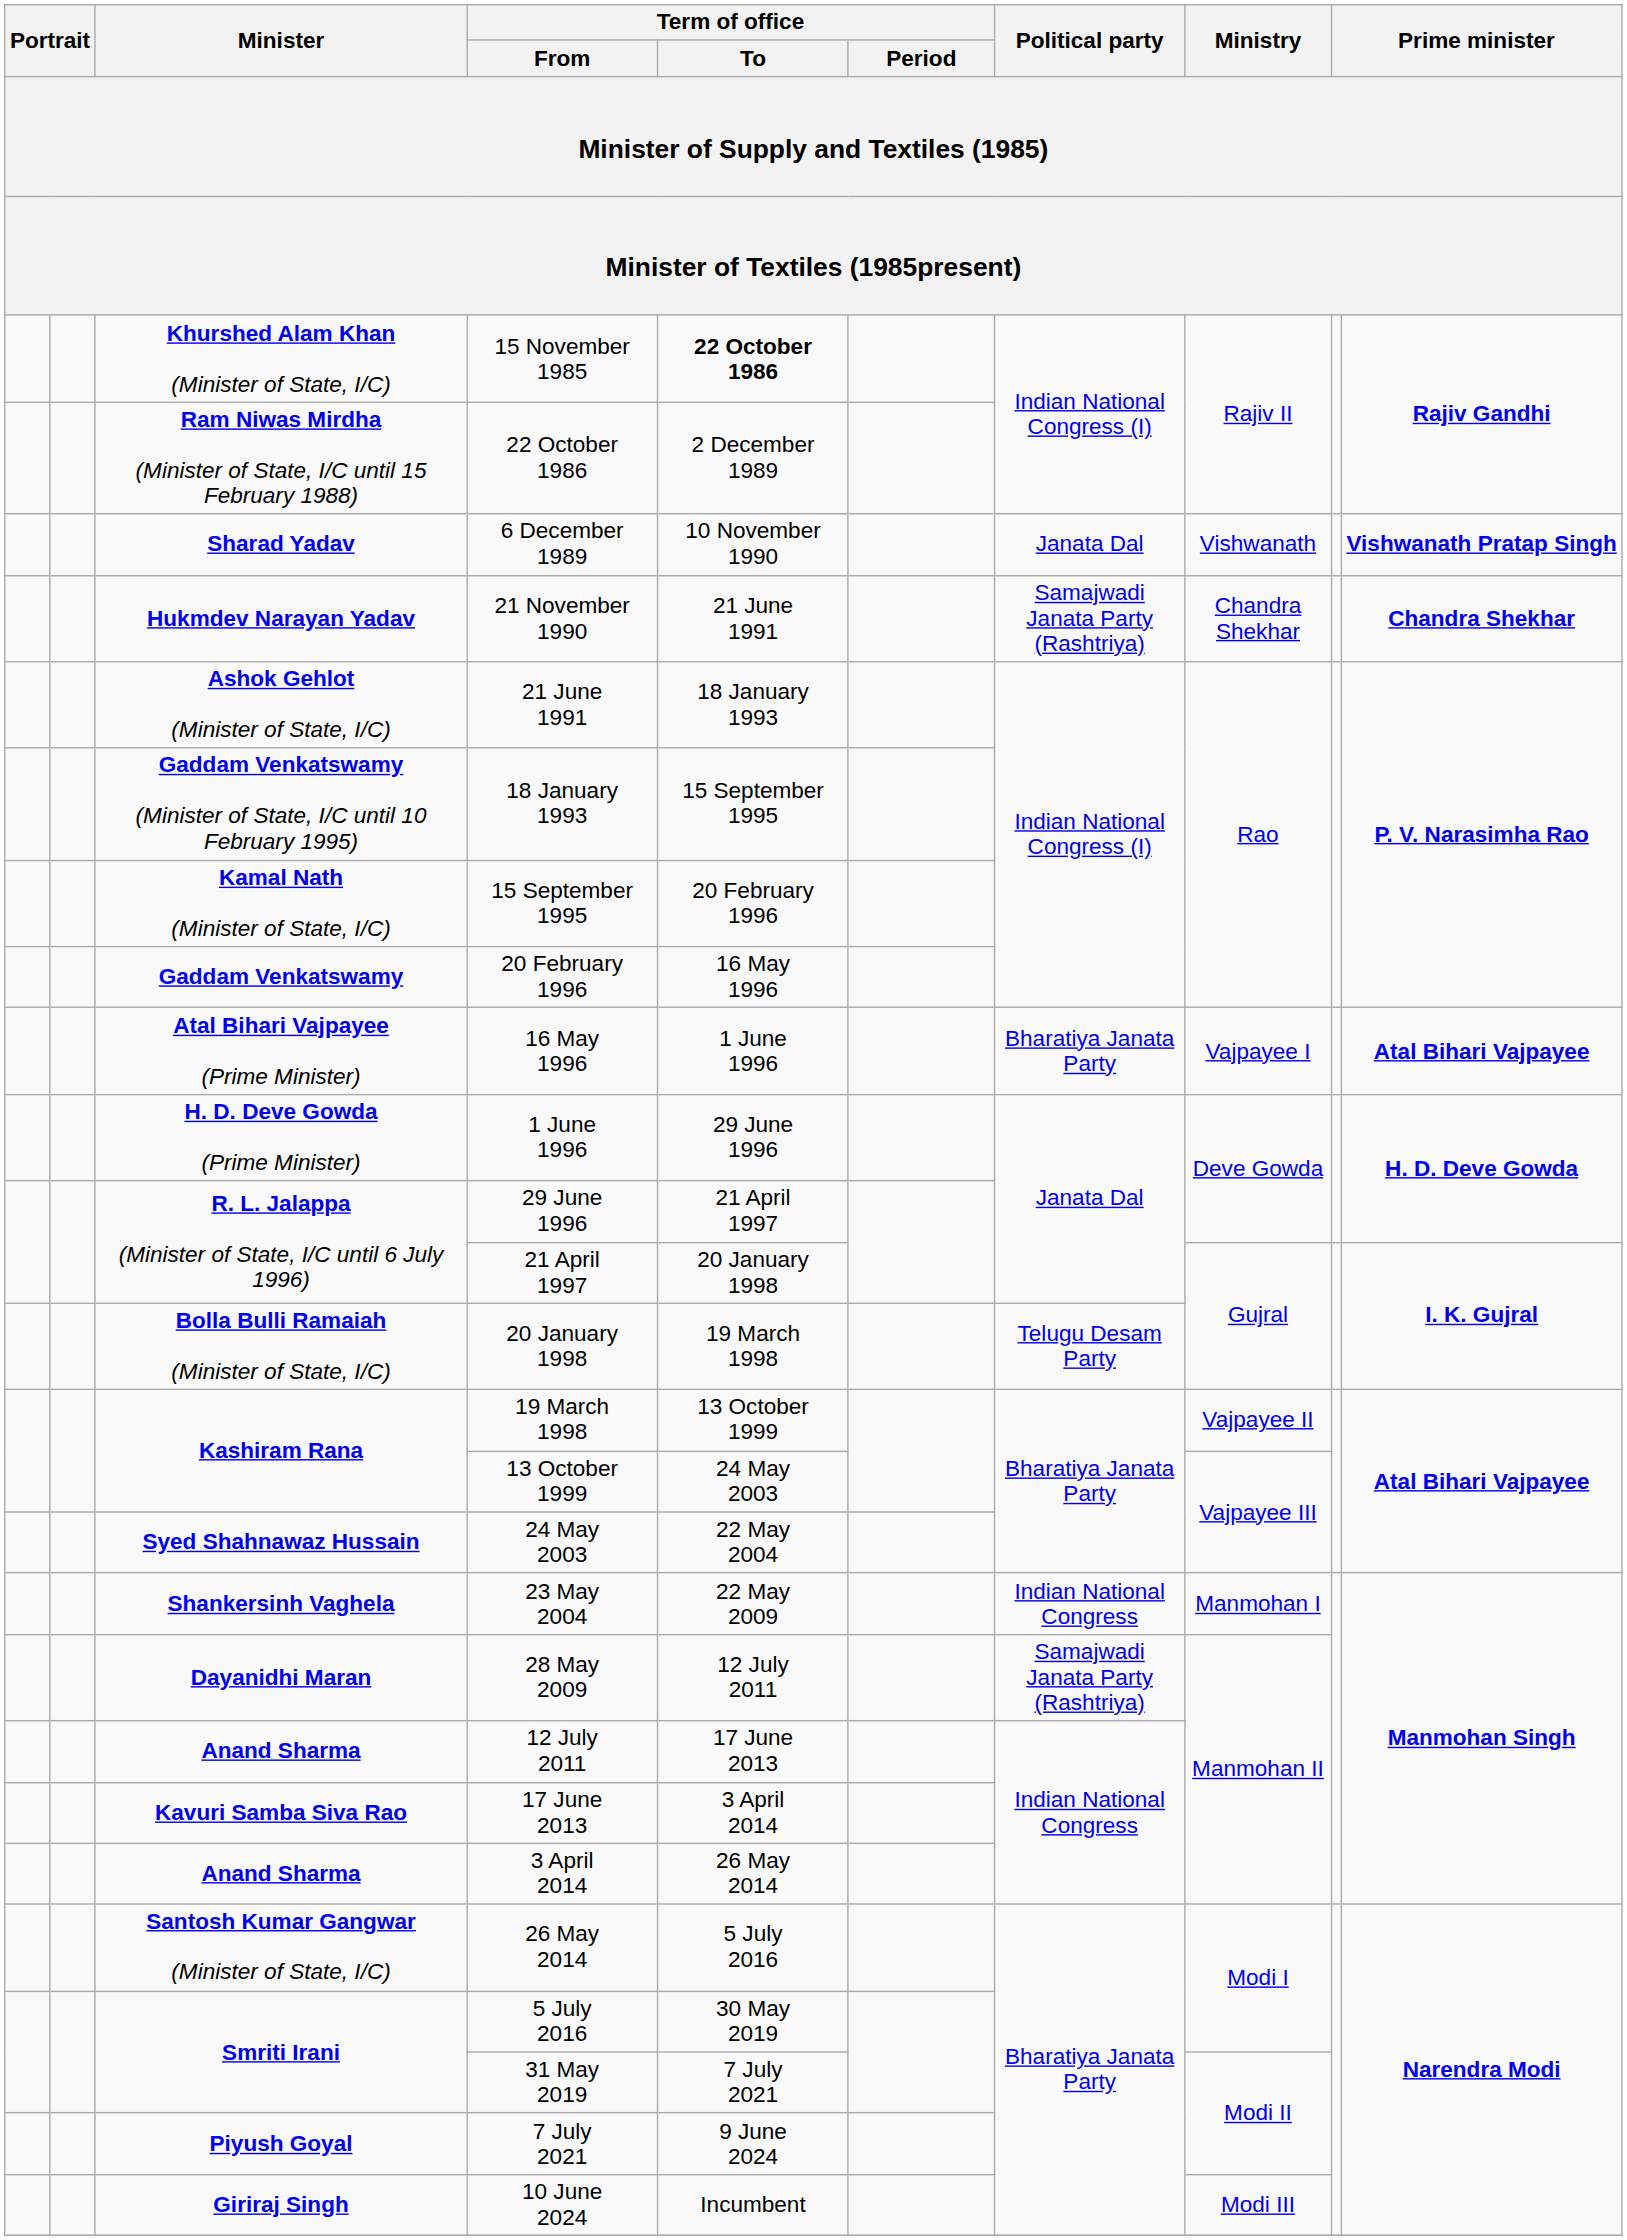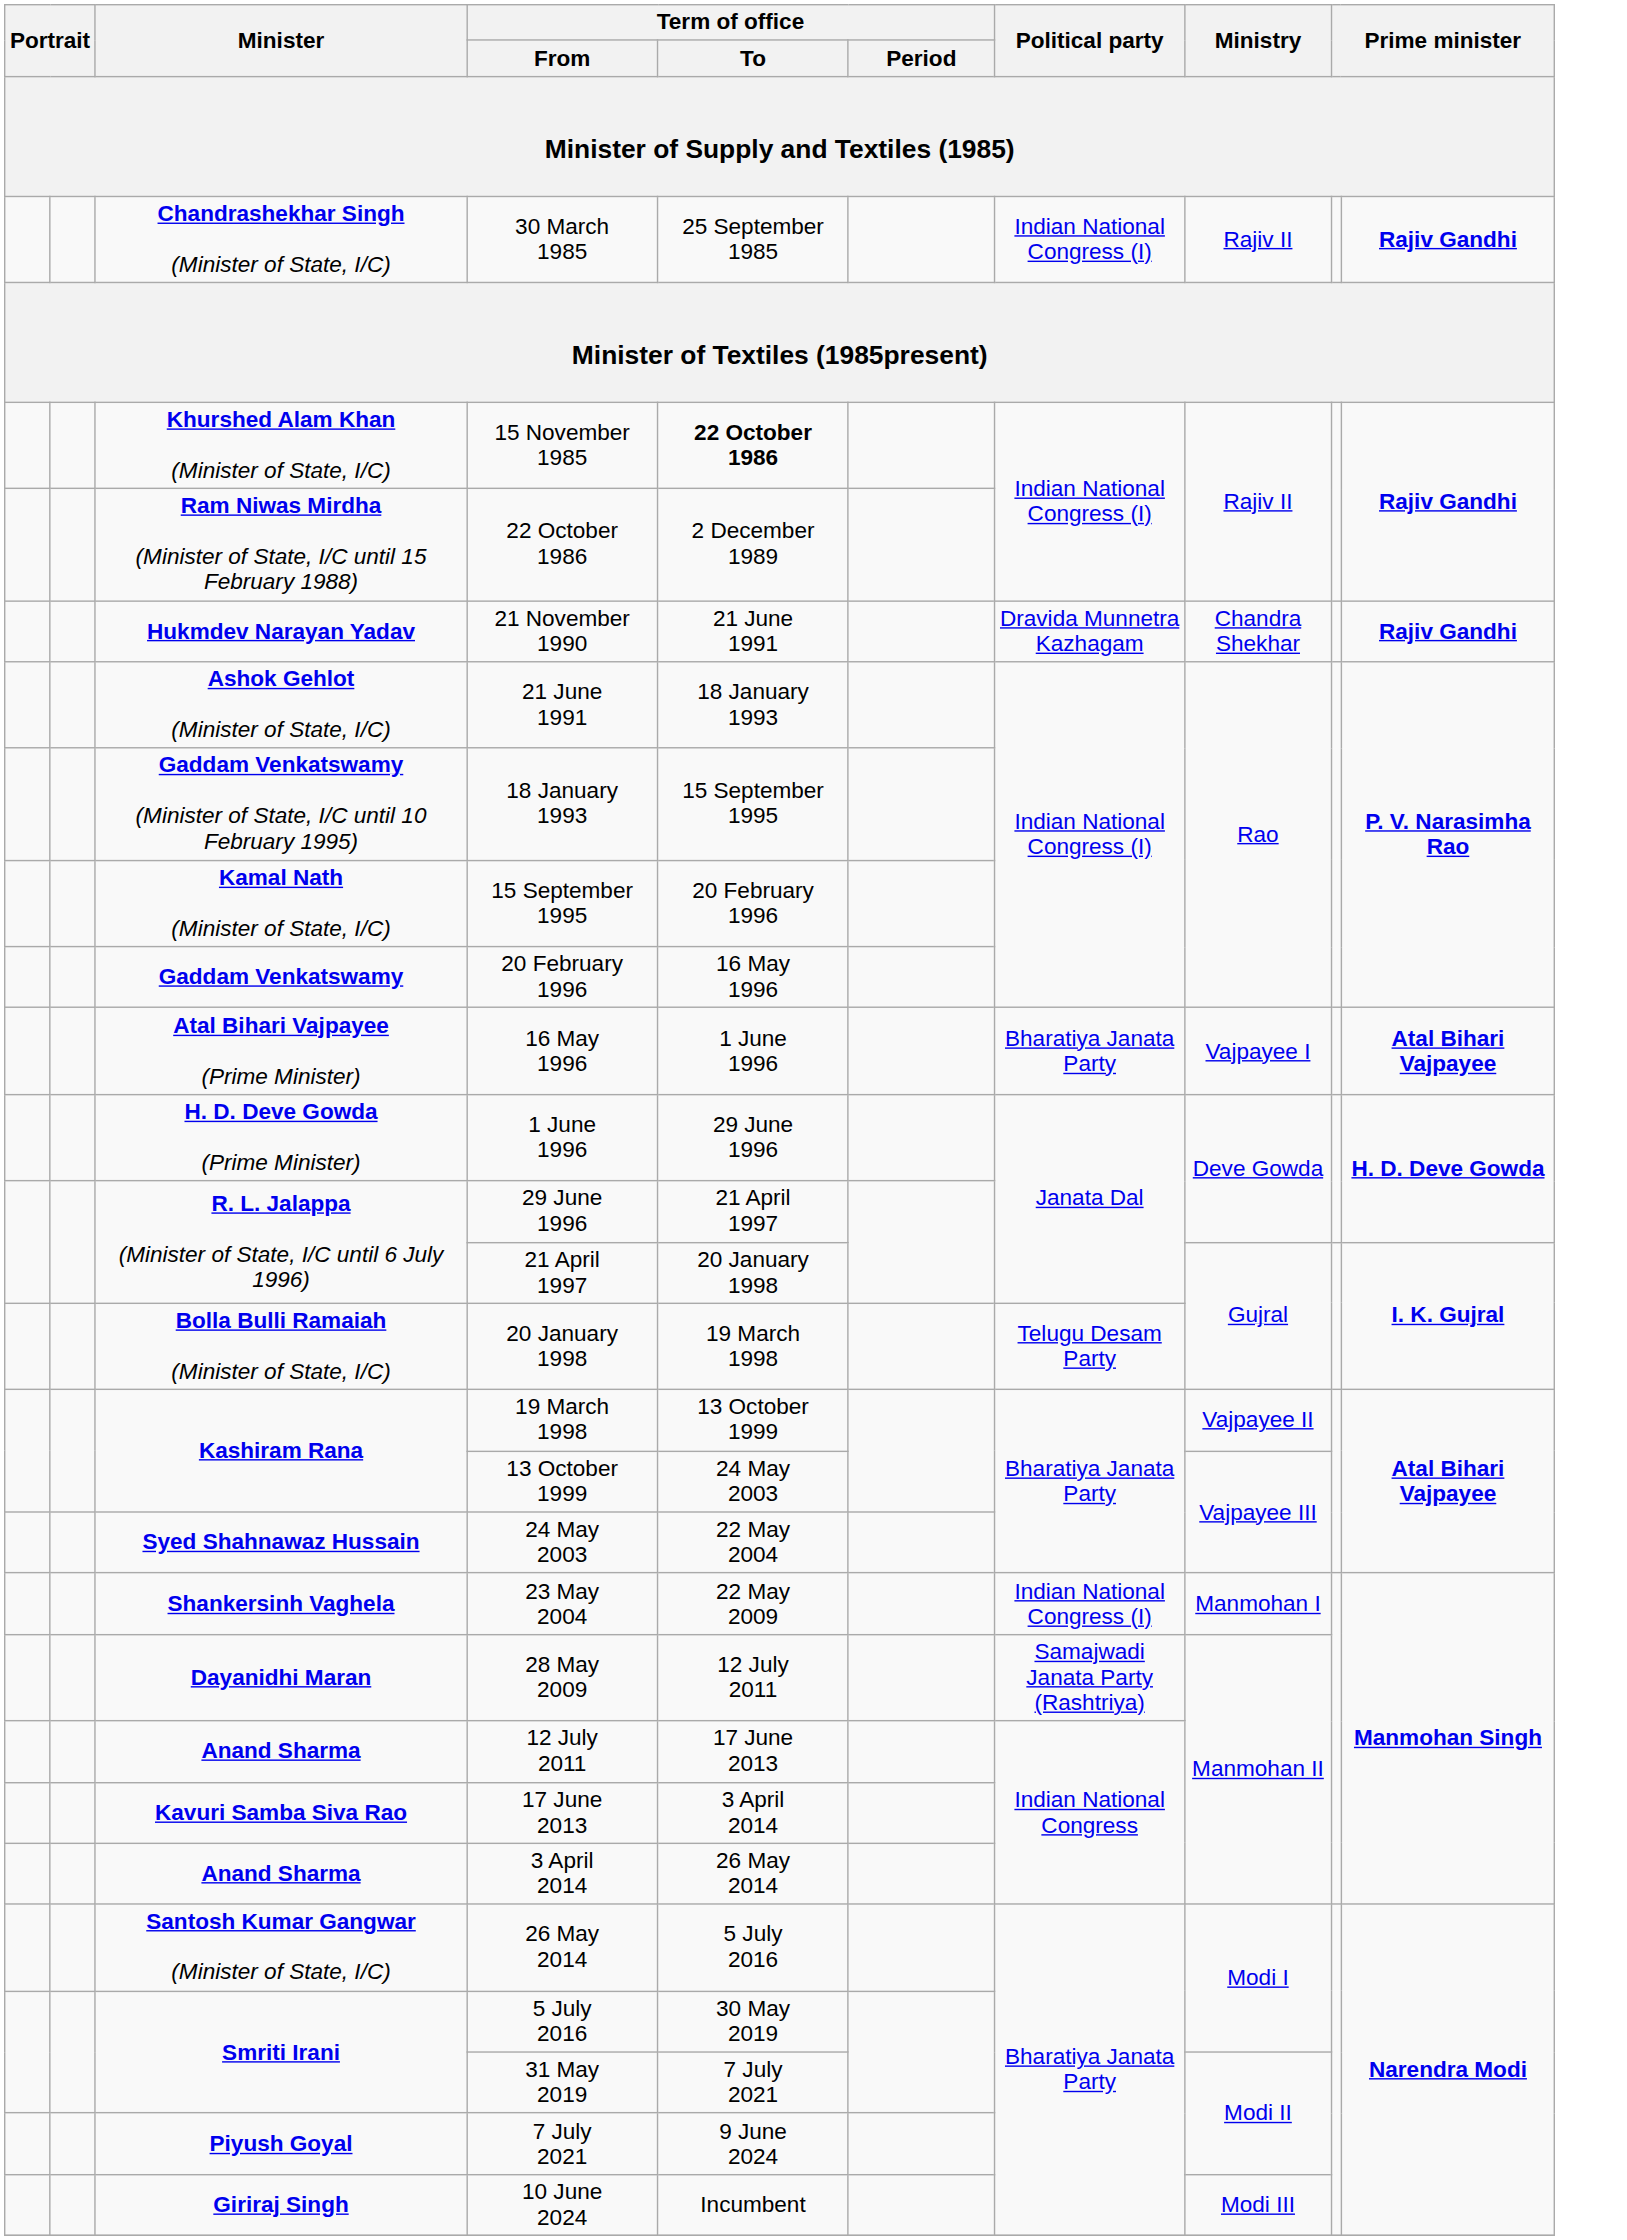+ row: Chandrashekhar Singh (Minister of State, I/C) | 30 March 1985 | 25 September 1985 | Indian National Congress (I) | Rajiv II | Rajiv Gandhi
- row: Sharad Yadav | 6 December 1989 | 10 November 1990 | Janata Dal | Vishwanath | Vishwanath Pratap Singh
21 November 1990 | Political party: Samajwadi Janata Party (Rashtriya) -> Dravida Munnetra Kazhagam
21 November 1990 | column 10: Chandra Shekhar -> Rajiv Gandhi
23 May 2004 | Political party: Indian National Congress -> Indian National Congress (I)
